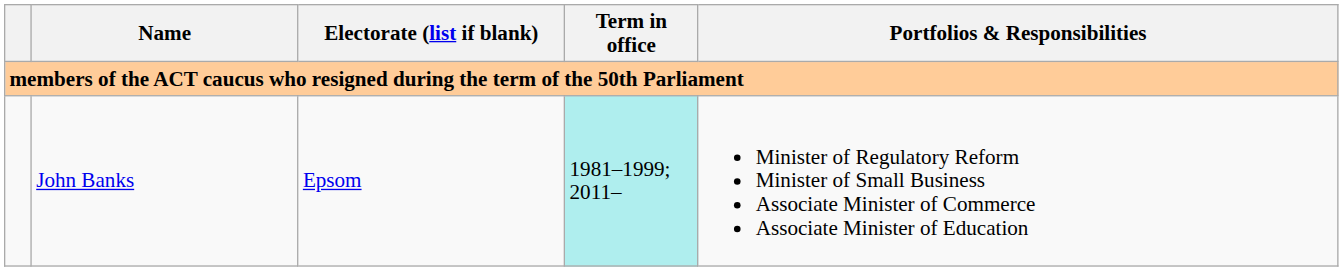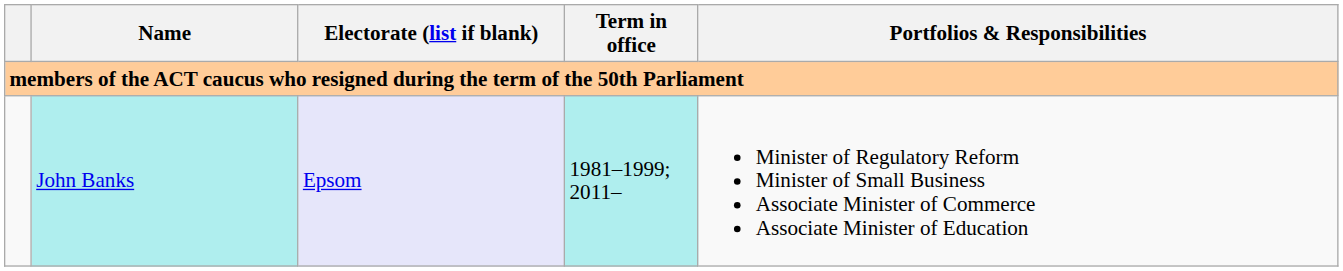row 3 | Name: no background -> paleturquoise background
row 3 | Electorate (list if blank): no background -> lavender background
